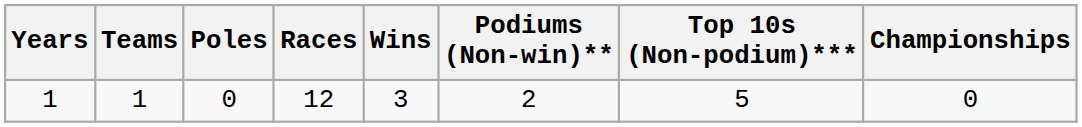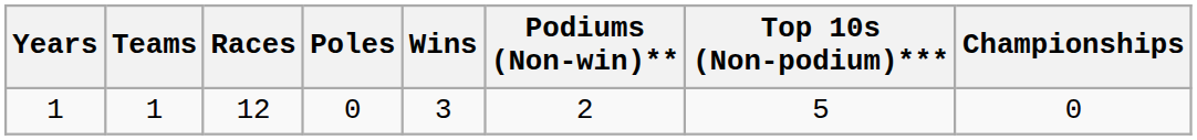columns swapped: Races <-> Poles
